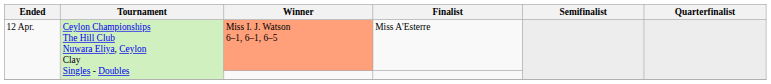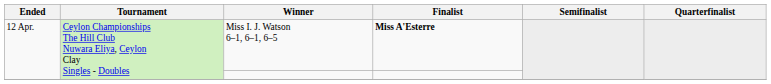Miss I. J. Watson 6–1, 6–1, 6–5 | Winner: lightsalmon background -> no background
Miss I. J. Watson 6–1, 6–1, 6–5 | Finalist: normal -> bold
